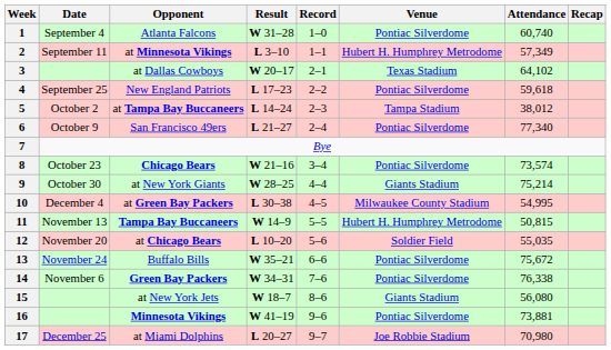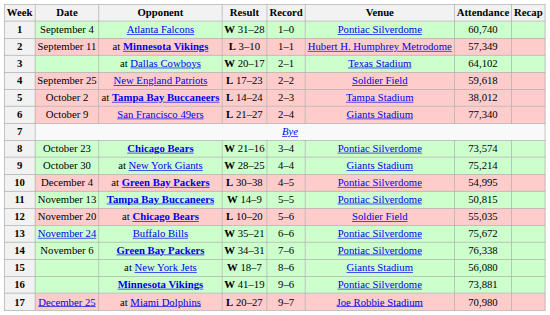4 | Venue: Pontiac Silverdome -> Soldier Field
6 | Venue: Pontiac Silverdome -> Giants Stadium
10 | Venue: Milwaukee County Stadium -> Pontiac Silverdome
11 | Venue: Hubert H. Humphrey Metrodome -> Pontiac Silverdome
